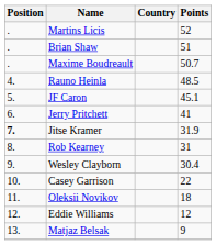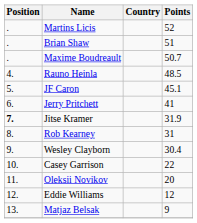Oleksii Novikov | Points: 18 -> 20
